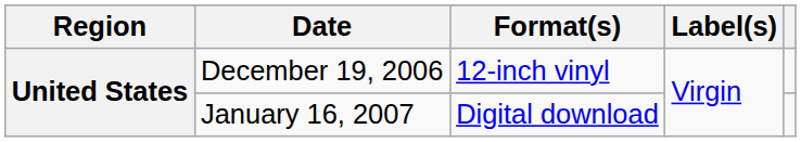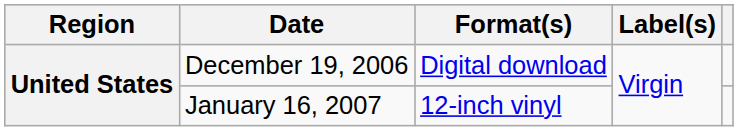December 19, 2006 | Format(s): 12-inch vinyl -> Digital download
January 16, 2007 | Format(s): Digital download -> 12-inch vinyl
